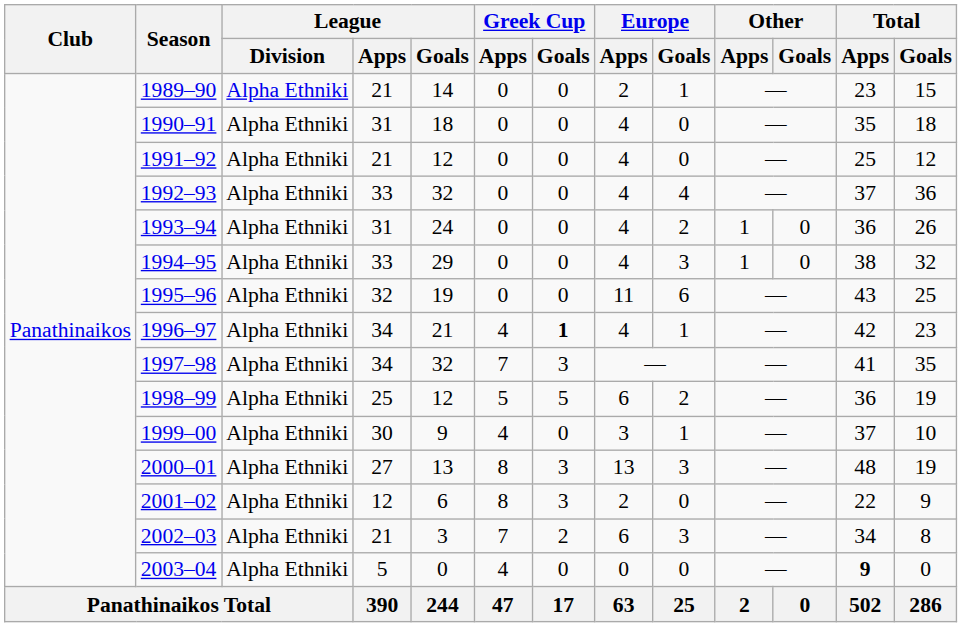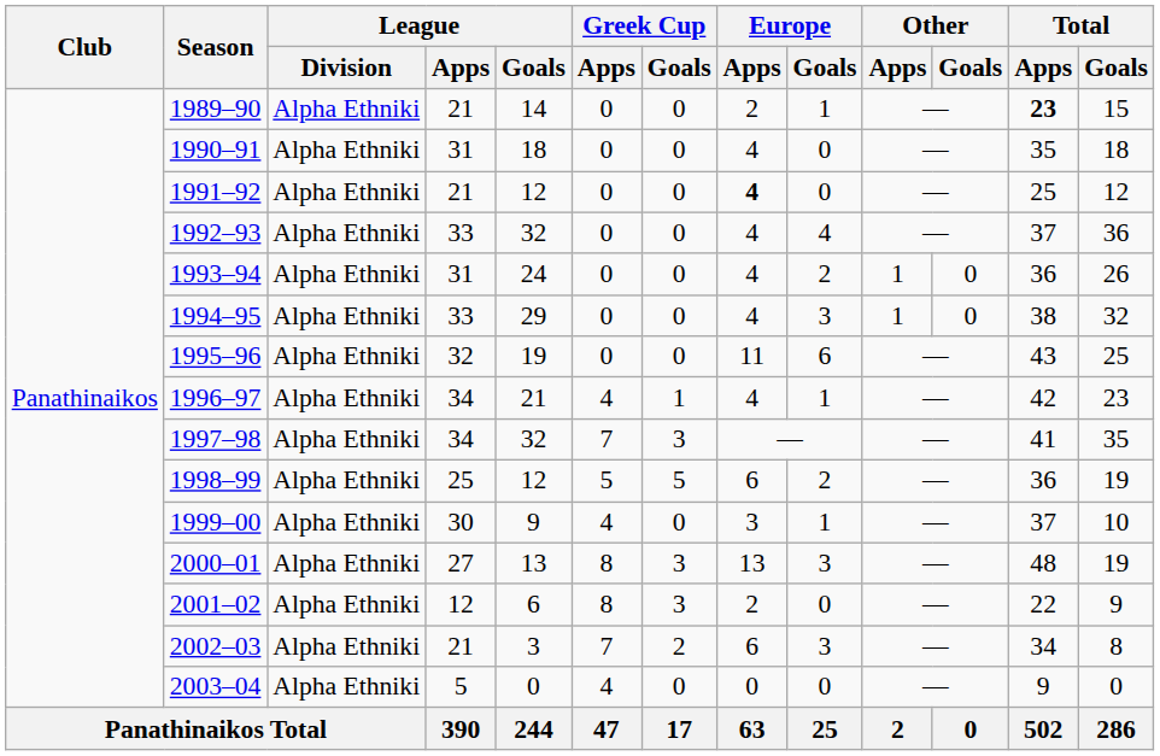1989–90 | Total / Apps: normal -> bold
1991–92 | Europe / Apps: normal -> bold
1996–97 | Greek Cup / Goals: bold -> normal
2003–04 | Total / Apps: bold -> normal
